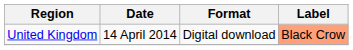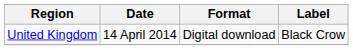United Kingdom | Label: lightsalmon background -> no background
